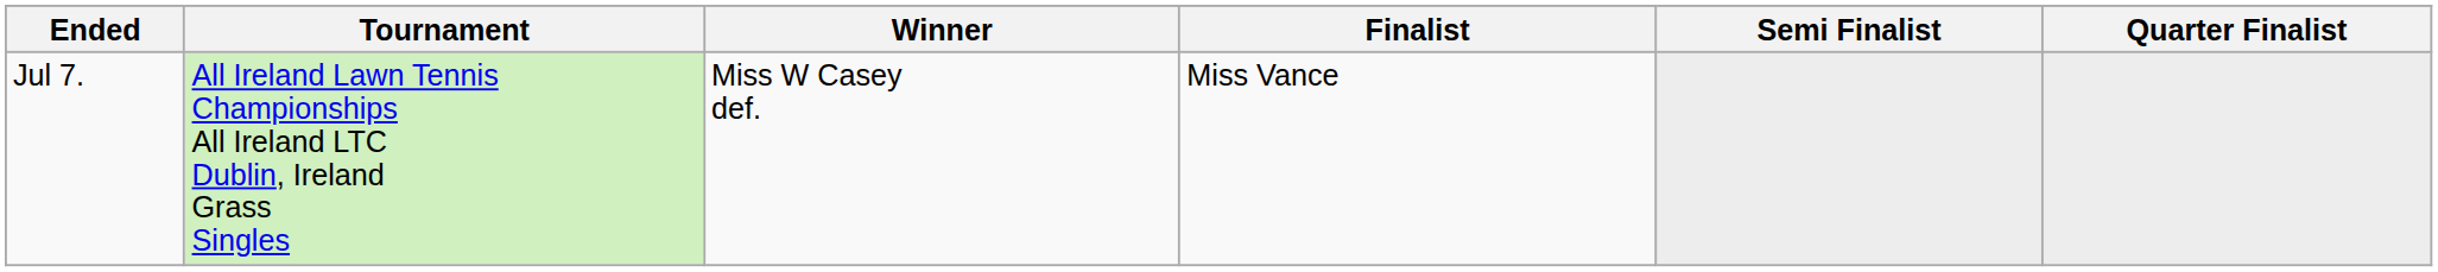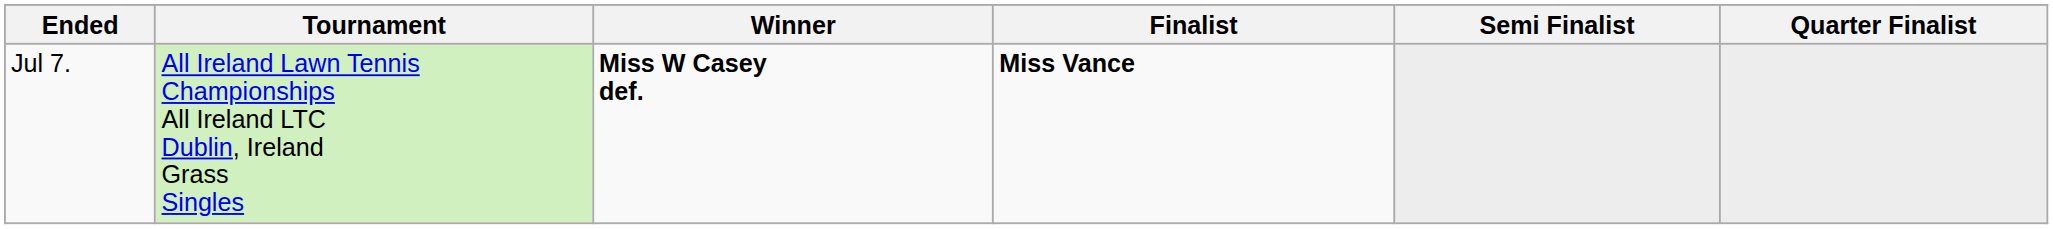row 2 | Winner: normal -> bold
row 2 | Finalist: normal -> bold
